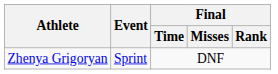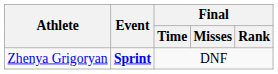Zhenya Grigoryan | Event: normal -> bold
